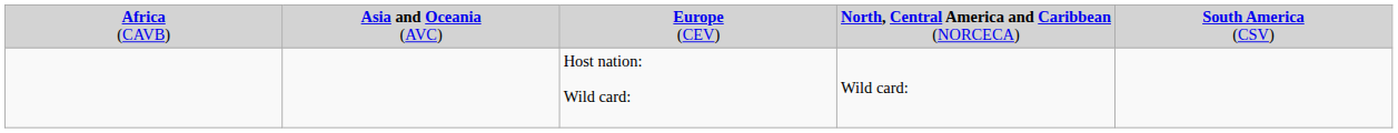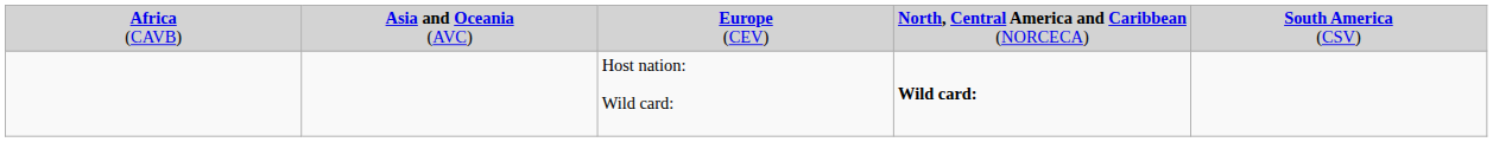Host nation: Wild card: | column 4: normal -> bold
